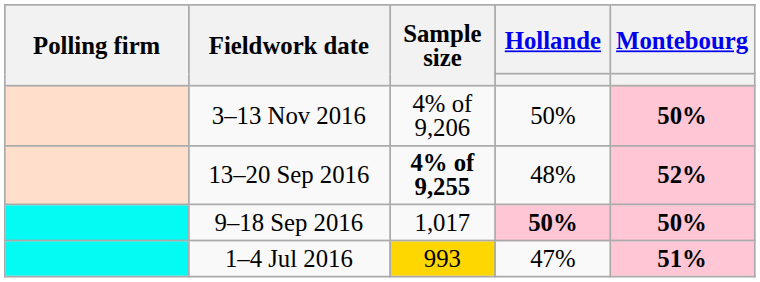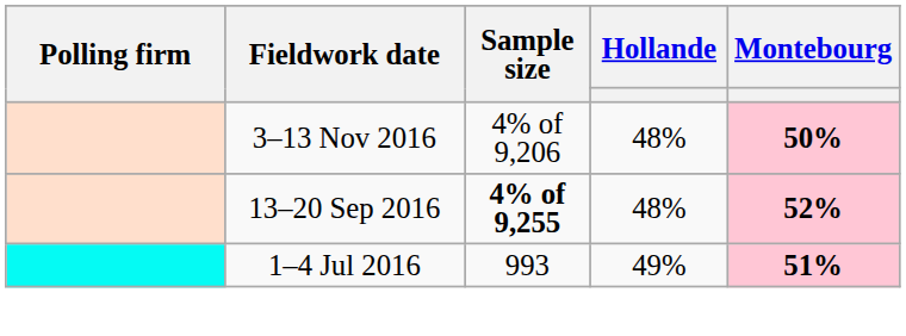3–13 Nov 2016 | Hollande: 50% -> 48%
- row: 9–18 Sep 2016 | 1,017 | 50% | 50%
1–4 Jul 2016 | Sample size: gold background -> no background
1–4 Jul 2016 | Hollande: 47% -> 49%
